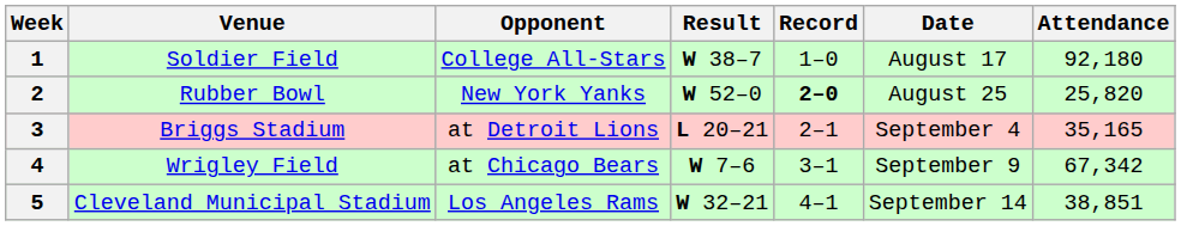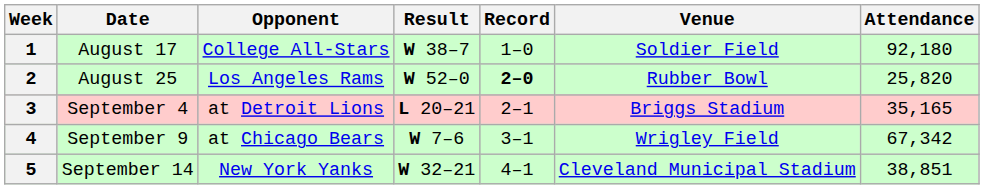columns swapped: Date <-> Venue
2 | Opponent: New York Yanks -> Los Angeles Rams
5 | Opponent: Los Angeles Rams -> New York Yanks
